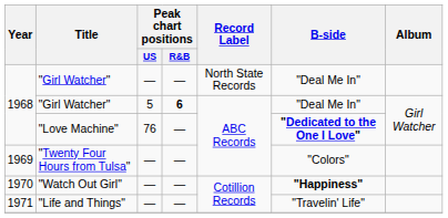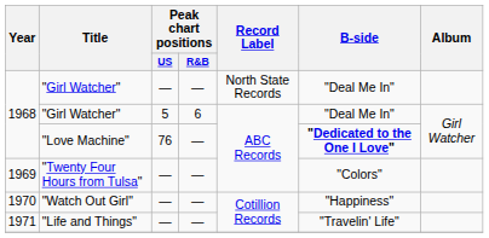"Girl Watcher" / 5 | Peak chart positions / R&B: bold -> normal
"Watch Out Girl" | B-side: bold -> normal
